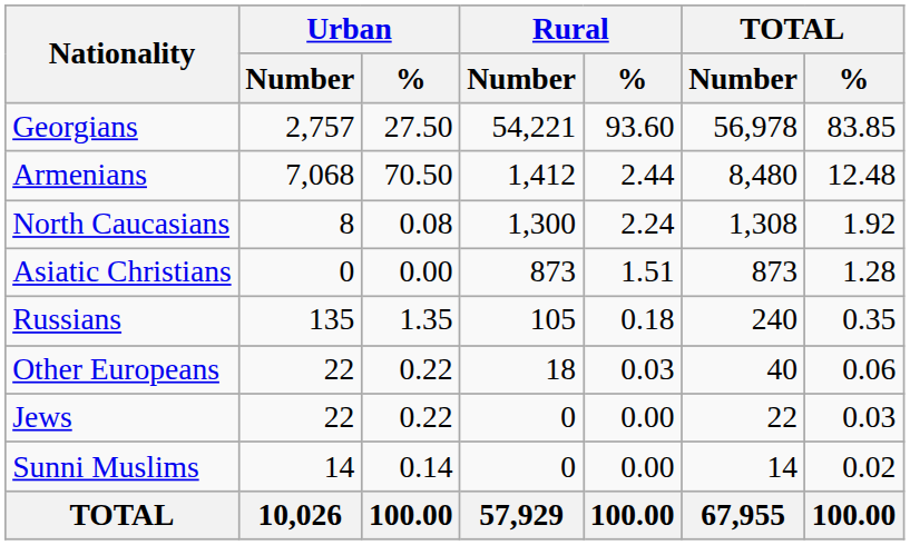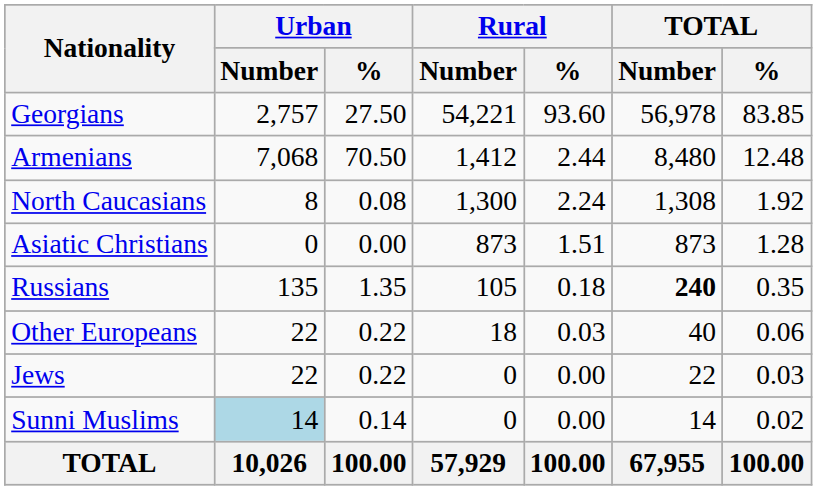Russians | TOTAL / Number: normal -> bold
Sunni Muslims | Urban / Number: no background -> lightblue background
